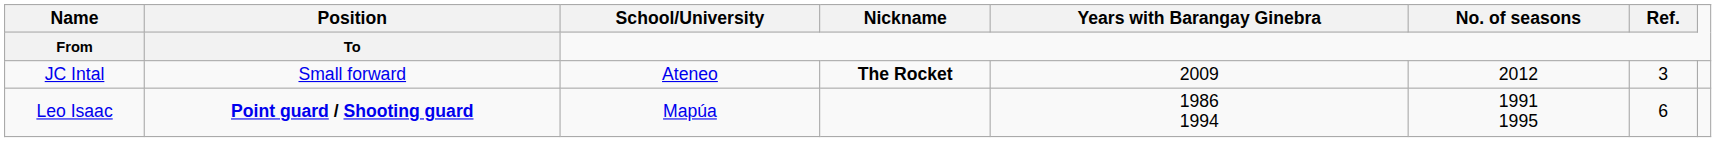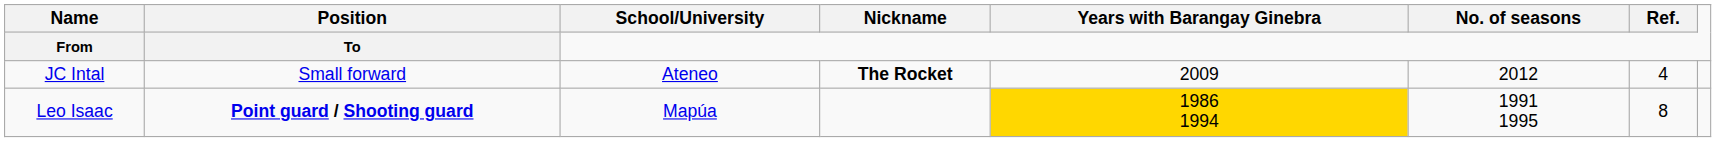JC Intal | Ref.: 3 -> 4
Leo Isaac | Years with Barangay Ginebra: no background -> gold background
Leo Isaac | Ref.: 6 -> 8
